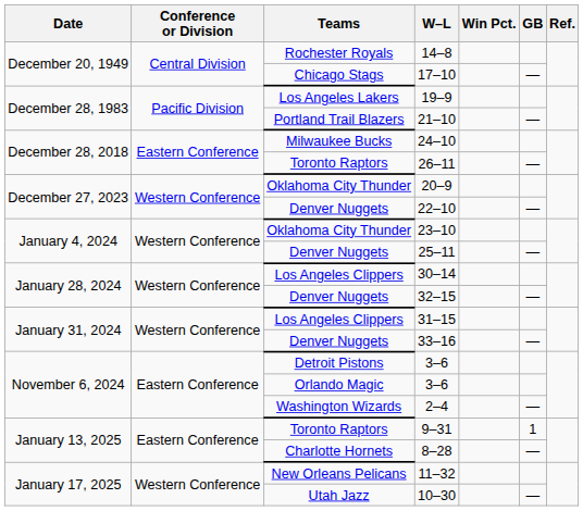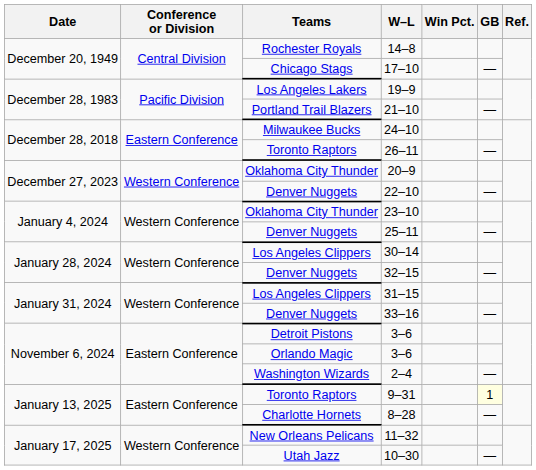9–31 | GB: no background -> lightyellow background
